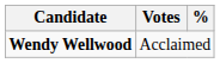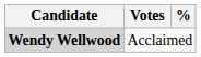Wendy Wellwood | Candidate: no background -> lightgrey background
